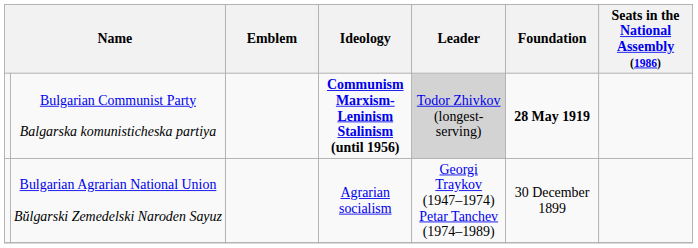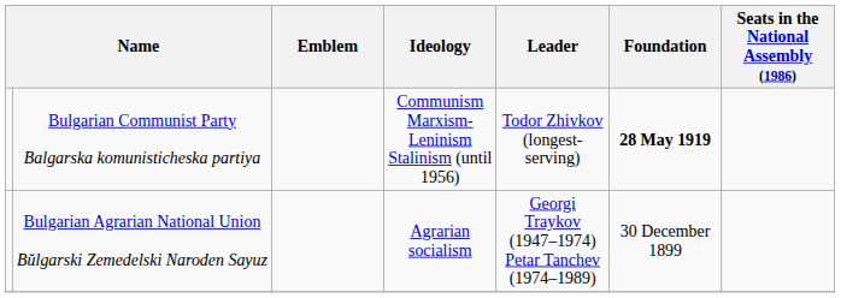Bulgarian Communist Party Balgarska komunisticheska partiya | Ideology: bold -> normal
Bulgarian Communist Party Balgarska komunisticheska partiya | Leader: lightgrey background -> no background
